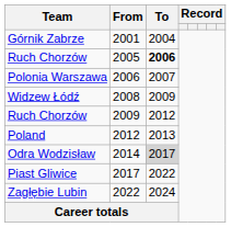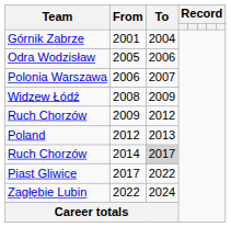2005 | Team: Ruch Chorzów -> Odra Wodzisław
2005 | To: bold -> normal
2014 | Team: Odra Wodzisław -> Ruch Chorzów
